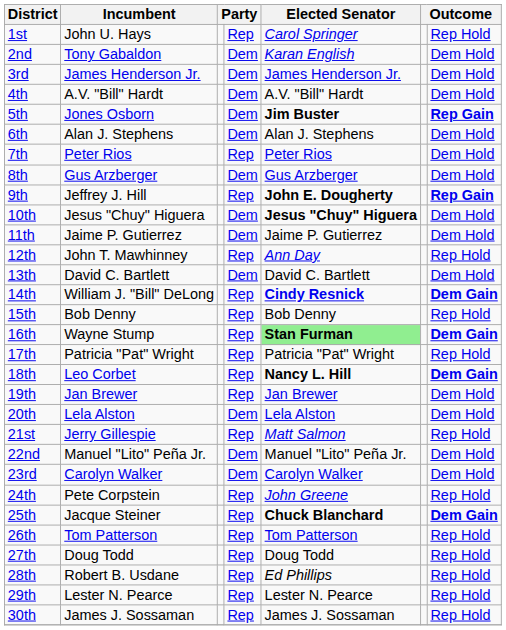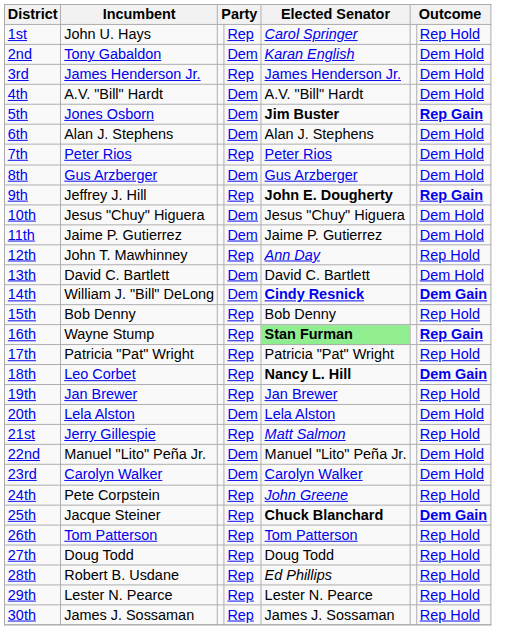3rd | column 4: Dem -> Rep
10th | Elected Senator: bold -> normal
14th | column 4: Rep -> Dem
16th | column 7: Dem Gain -> Rep Gain
19th | column 7: Dem Hold -> Rep Hold
